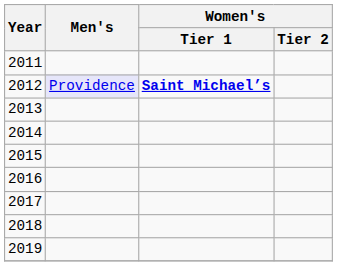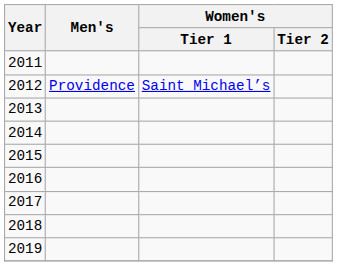2012 | Men's: lavender background -> no background
2012 | Women's / Tier 1: bold -> normal
